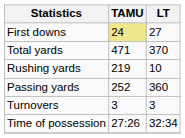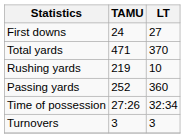First downs | TAMU: khaki background -> no background
rows swapped: Turnovers <-> Time of possession
